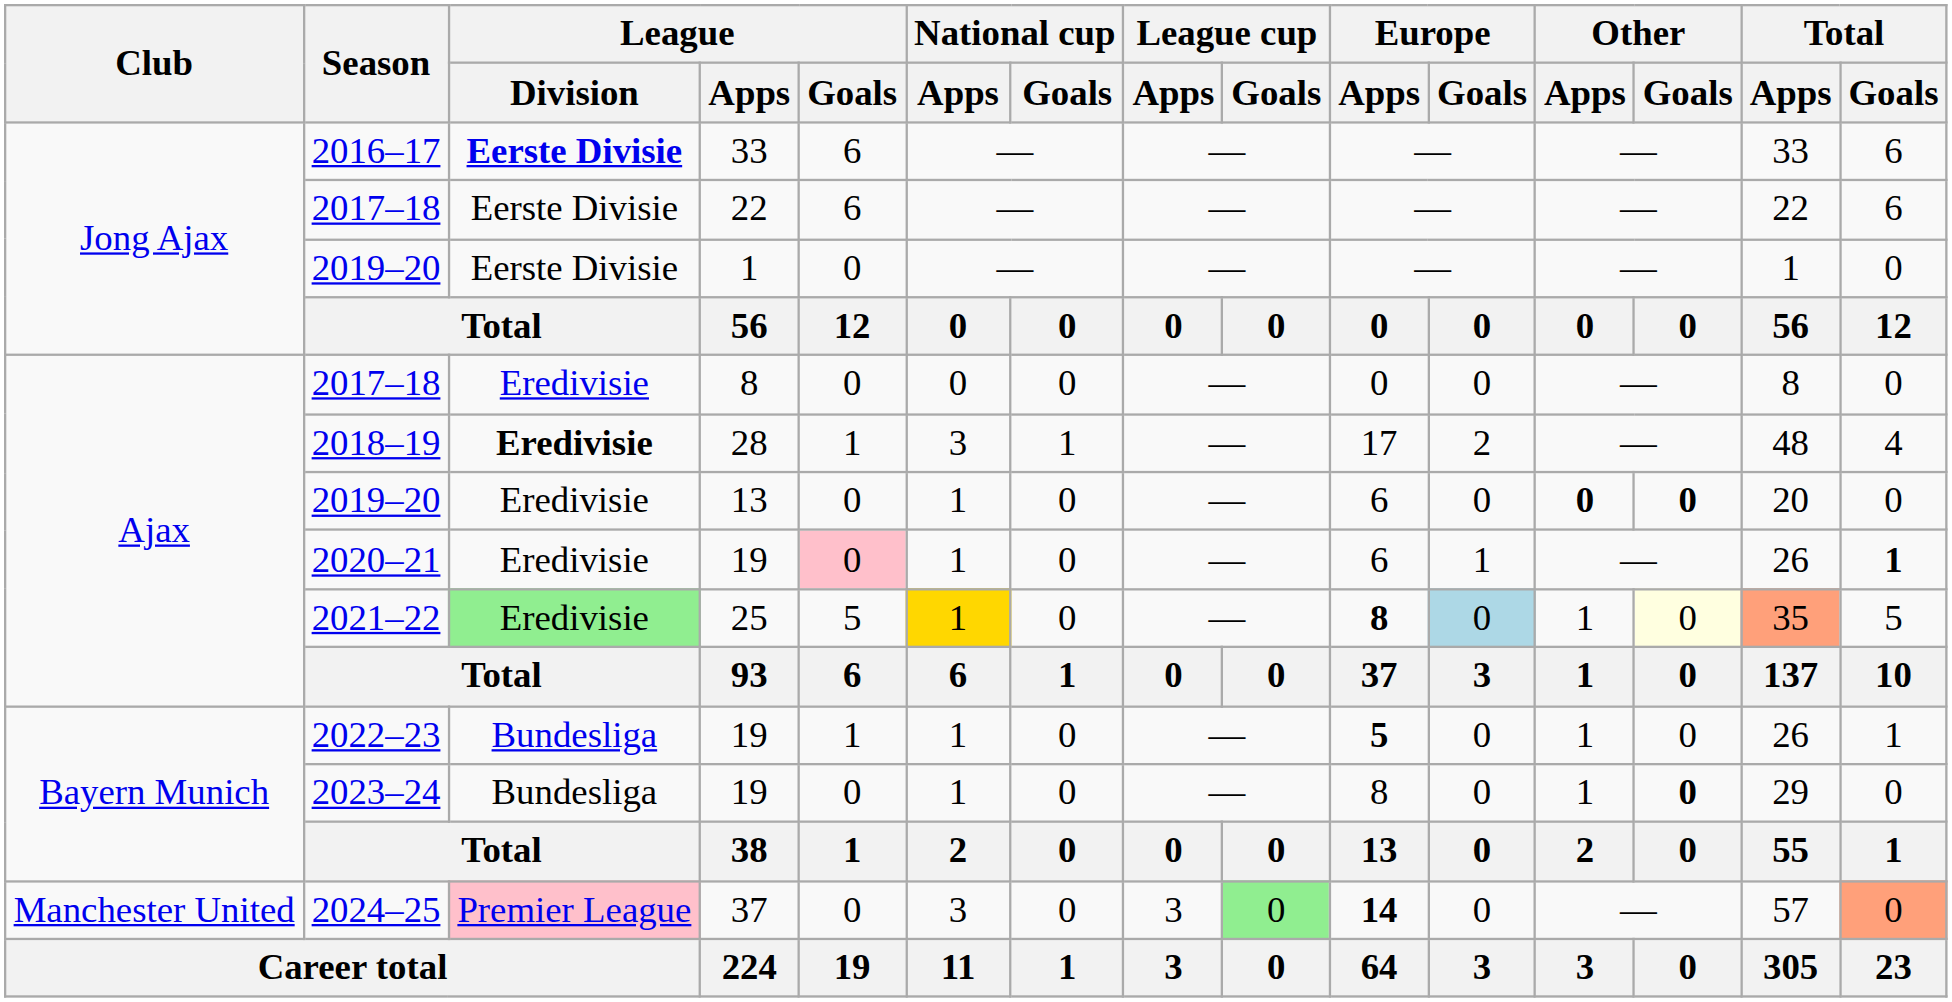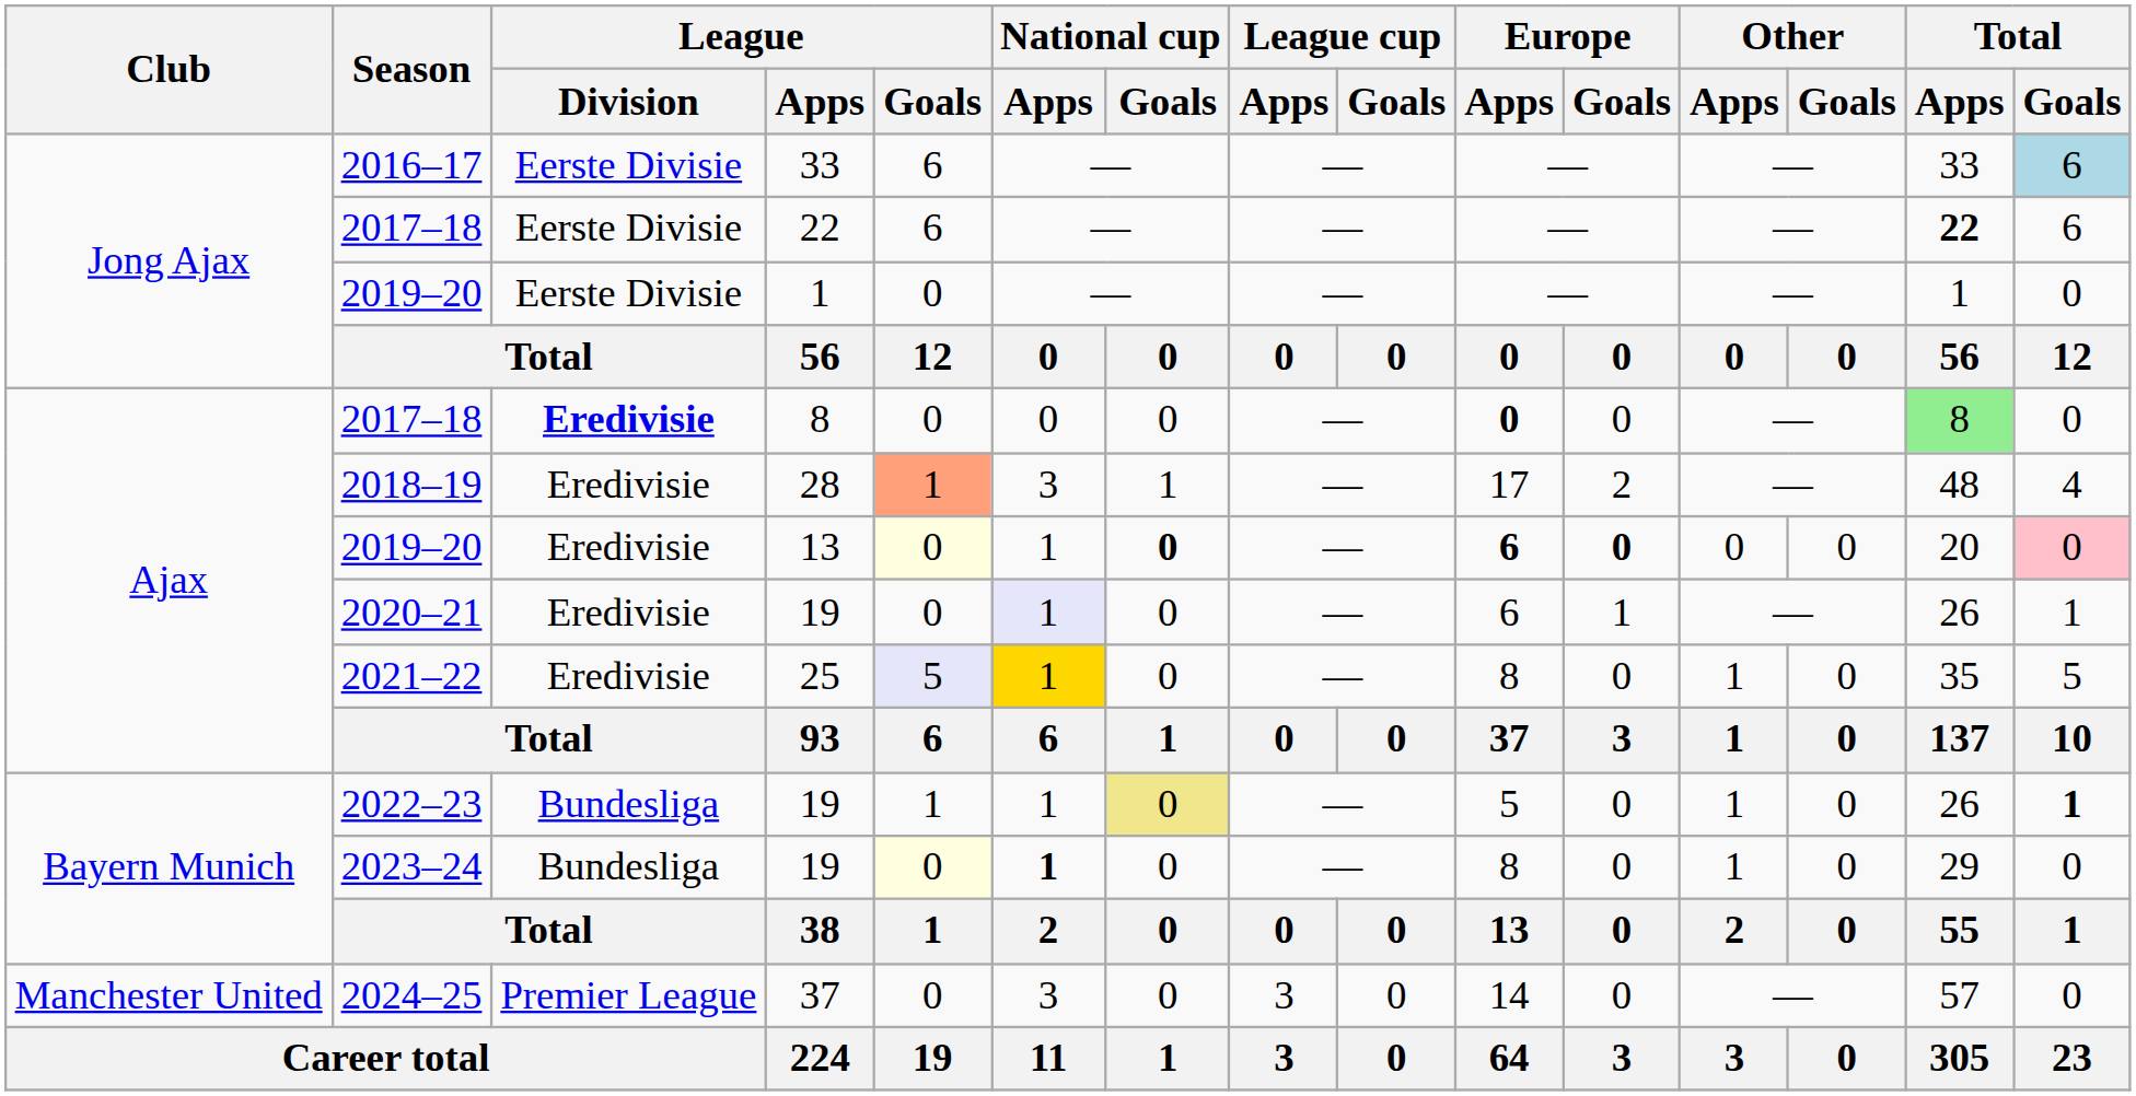2016–17 | League / Division: bold -> normal
2016–17 | Total / Goals: no background -> lightblue background
2017–18 / 22 | Total / Apps: normal -> bold
2017–18 / 8 | League / Division: normal -> bold
2017–18 / 8 | Europe / Apps: normal -> bold
2017–18 / 8 | Total / Apps: no background -> lightgreen background
2018–19 | League / Division: bold -> normal
2018–19 | League / Goals: no background -> lightsalmon background
2019–20 / 13 | League / Goals: no background -> lightyellow background
2019–20 / 13 | National cup / Goals: normal -> bold
2019–20 / 13 | Europe / Apps: normal -> bold
2019–20 / 13 | Europe / Goals: normal -> bold
2019–20 / 13 | Other / Apps: bold -> normal
2019–20 / 13 | Other / Goals: bold -> normal
2019–20 / 13 | Total / Goals: no background -> pink background
2020–21 | League / Goals: pink background -> no background
2020–21 | National cup / Apps: no background -> lavender background
2020–21 | Total / Goals: bold -> normal
2021–22 | League / Division: lightgreen background -> no background
2021–22 | League / Goals: no background -> lavender background
2021–22 | Europe / Apps: bold -> normal
2021–22 | Europe / Goals: lightblue background -> no background
2021–22 | Other / Goals: lightyellow background -> no background
2021–22 | Total / Apps: lightsalmon background -> no background
2022–23 | National cup / Goals: no background -> khaki background
2022–23 | Europe / Apps: bold -> normal
2022–23 | Total / Goals: normal -> bold
2023–24 | League / Goals: no background -> lightyellow background
2023–24 | National cup / Apps: normal -> bold
2023–24 | Other / Goals: bold -> normal
2024–25 | League / Division: pink background -> no background
2024–25 | League cup / Goals: lightgreen background -> no background
2024–25 | Europe / Apps: bold -> normal
2024–25 | Total / Goals: lightsalmon background -> no background
